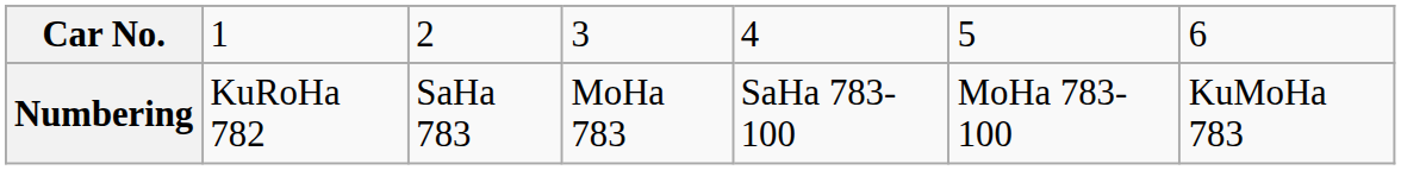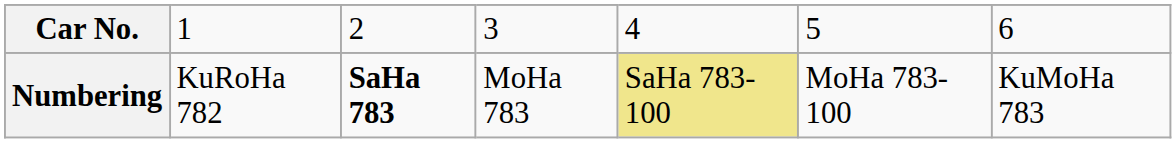Numbering | column 3: normal -> bold
Numbering | column 5: no background -> khaki background
